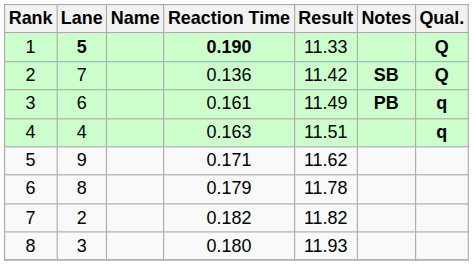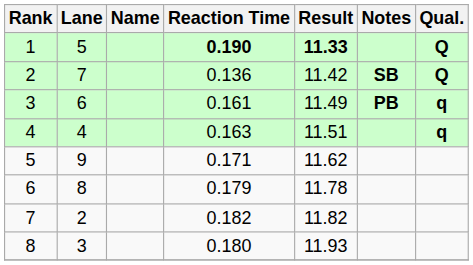1 | Lane: bold -> normal
1 | Result: normal -> bold
